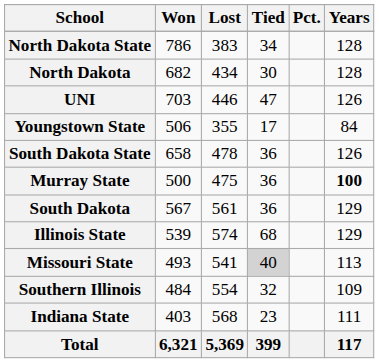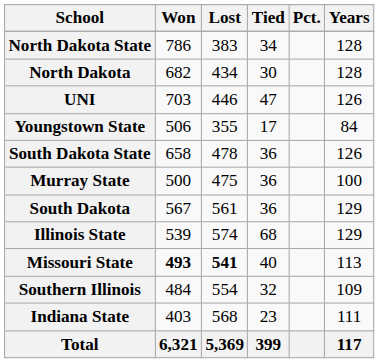Murray State | Years: bold -> normal
Missouri State | Won: normal -> bold
Missouri State | Lost: normal -> bold
Missouri State | Tied: lightgrey background -> no background
